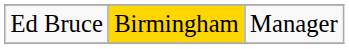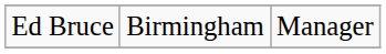Ed Bruce | column 2: gold background -> no background
